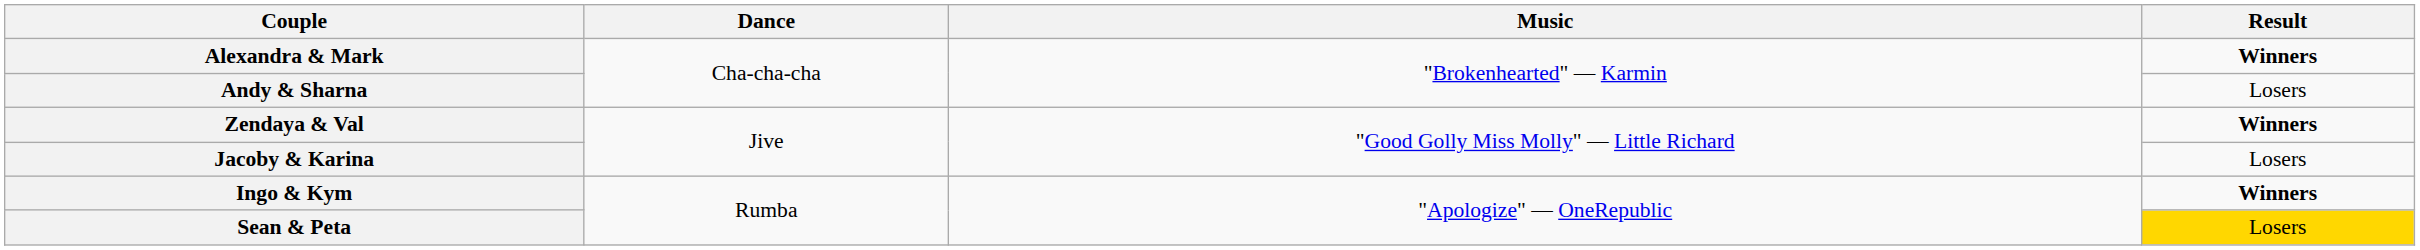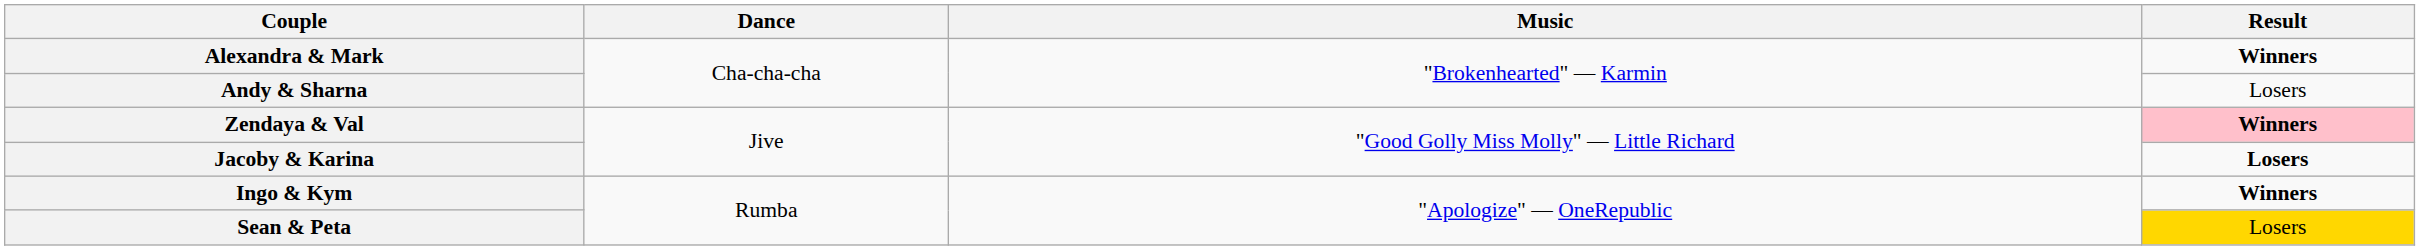Zendaya & Val | Result: no background -> pink background
Jacoby & Karina | Result: normal -> bold
